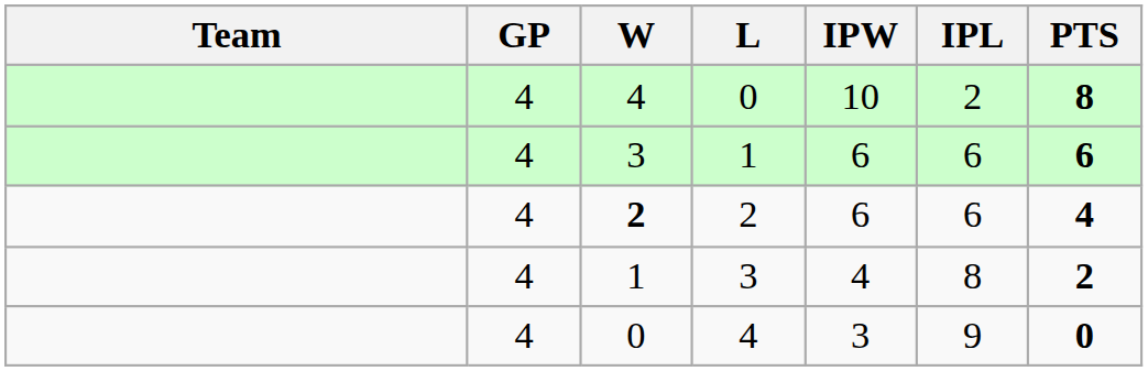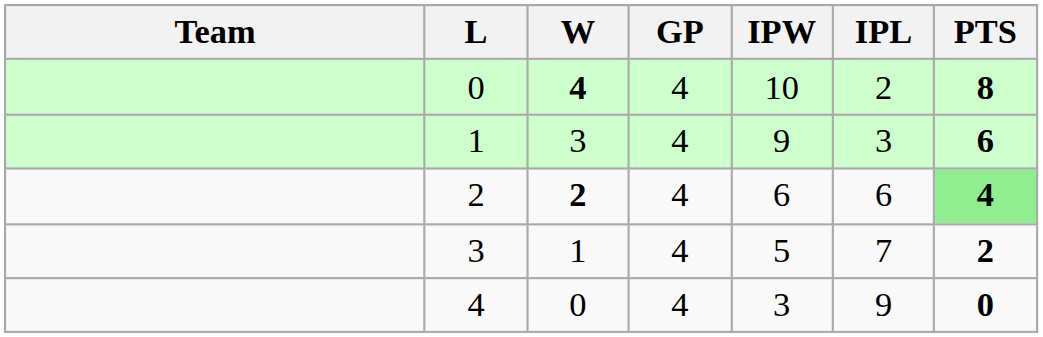columns swapped: GP <-> L
row 2 | W: normal -> bold
row 3 | IPW: 6 -> 9
row 3 | IPL: 6 -> 3
row 4 | PTS: no background -> lightgreen background
row 5 | IPW: 4 -> 5
row 5 | IPL: 8 -> 7
